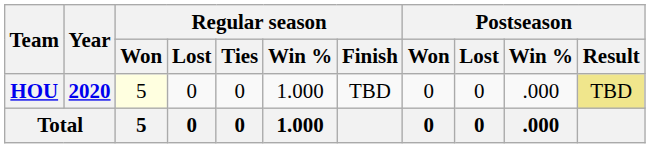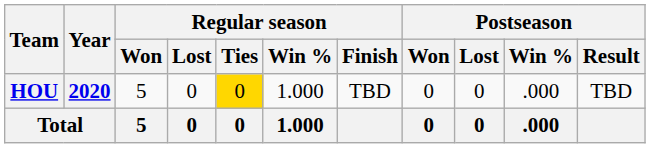HOU | Regular season / Won: lightyellow background -> no background
HOU | Regular season / Ties: no background -> gold background
HOU | Postseason / Result: khaki background -> no background
